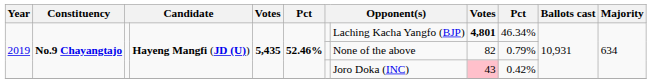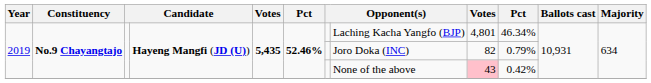row 2 | column 9: bold -> normal
row 3 | column 8: None of the above -> Joro Doka (INC)
row 4 | column 8: Joro Doka (INC) -> None of the above
